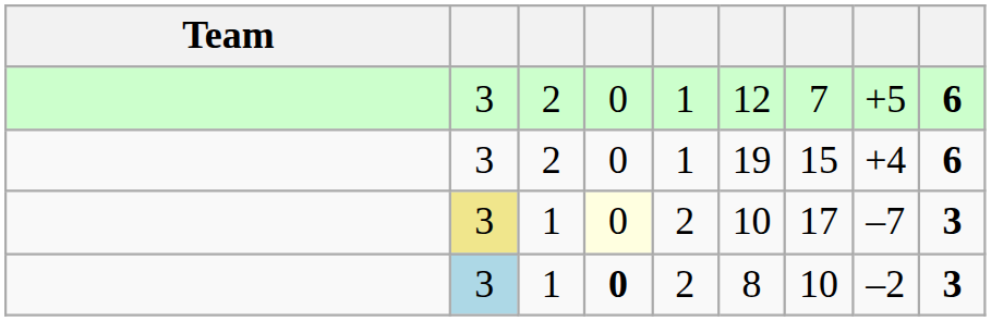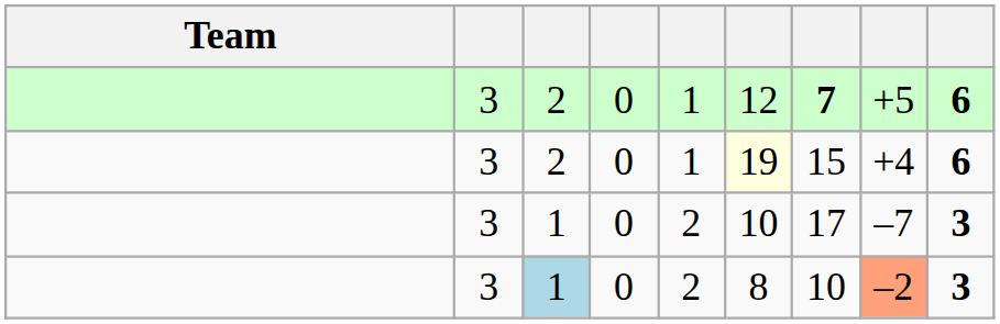row 2 | column 7: normal -> bold
row 3 | column 6: no background -> lightyellow background
row 4 | column 2: khaki background -> no background
row 4 | column 4: lightyellow background -> no background
row 5 | column 2: lightblue background -> no background
row 5 | column 3: no background -> lightblue background
row 5 | column 4: bold -> normal
row 5 | column 8: no background -> lightsalmon background
